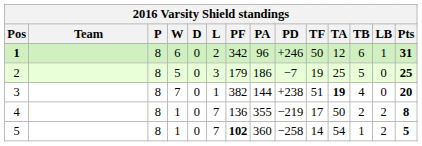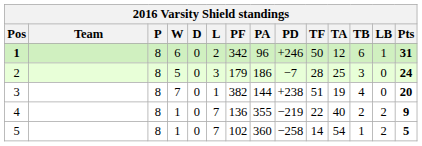row 4 | TF: 19 -> 28
row 4 | TB: 5 -> 3
row 4 | Pts: 25 -> 24
row 5 | TA: bold -> normal
row 6 | TF: 17 -> 22
row 6 | TA: 50 -> 40
row 6 | Pts: 8 -> 9
row 7 | PF: bold -> normal
